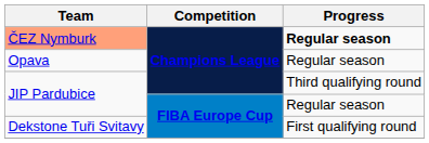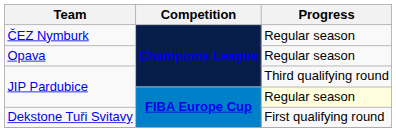ČEZ Nymburk | Team: lightsalmon background -> no background
ČEZ Nymburk | Progress: bold -> normal
JIP Pardubice / Regular season | Progress: no background -> lightyellow background
